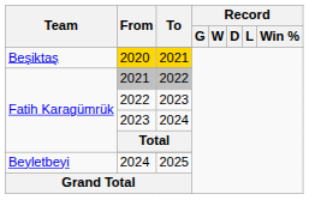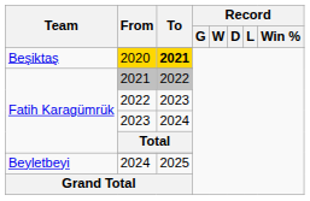2020 | To: normal -> bold
